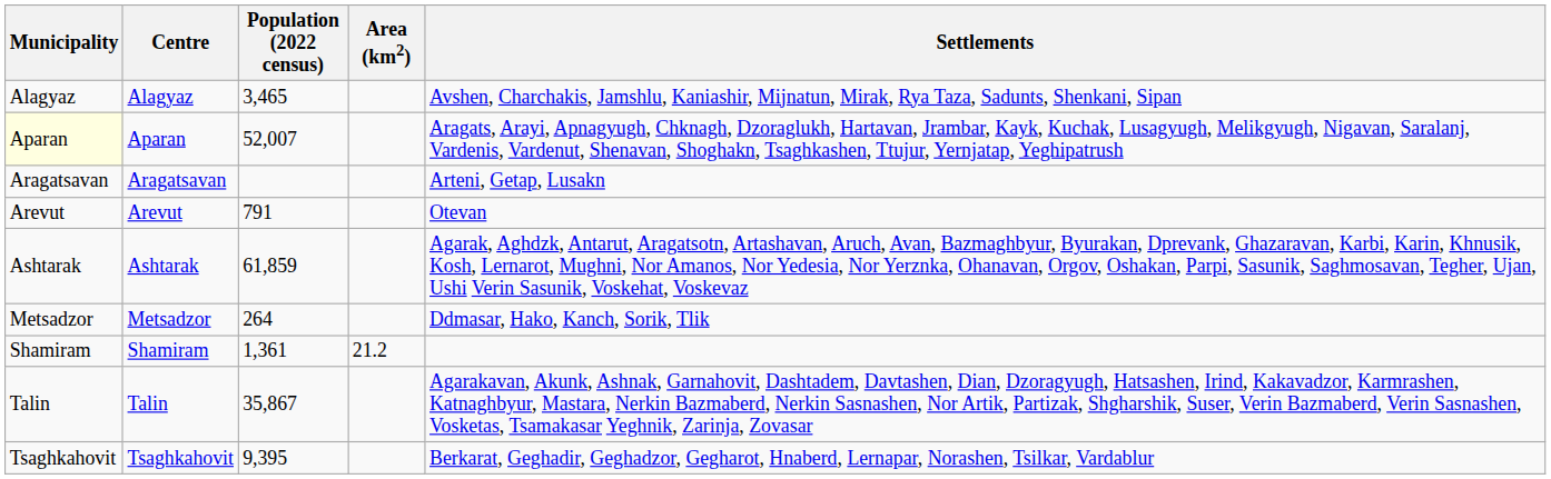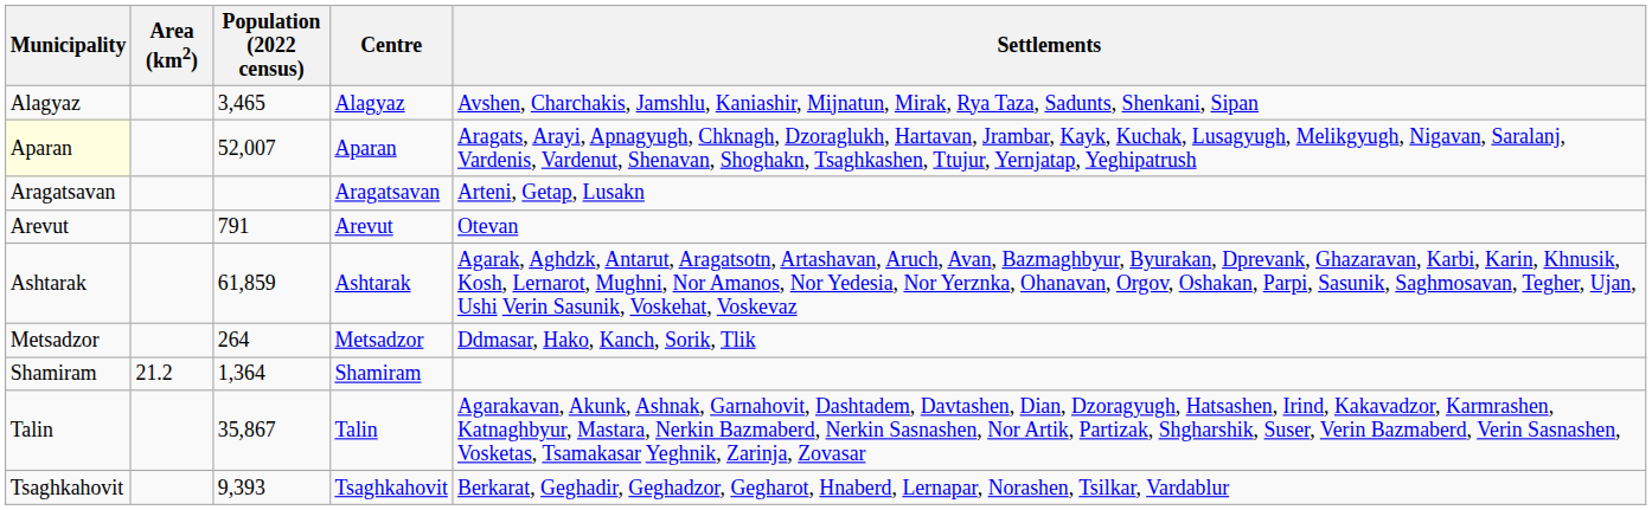columns swapped: Area (km2) <-> Centre
row 8 | Population (2022 census): 1,361 -> 1,364
row 10 | Population (2022 census): 9,395 -> 9,393
